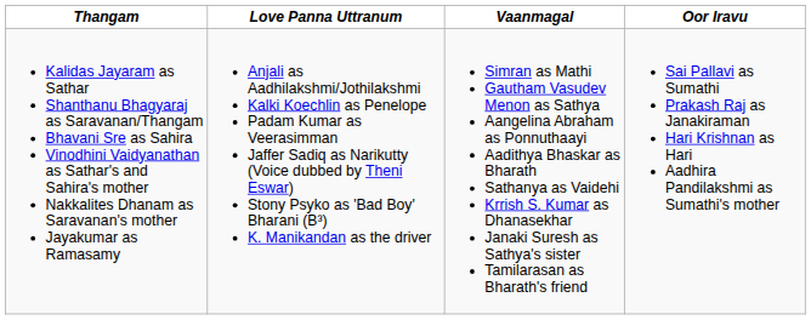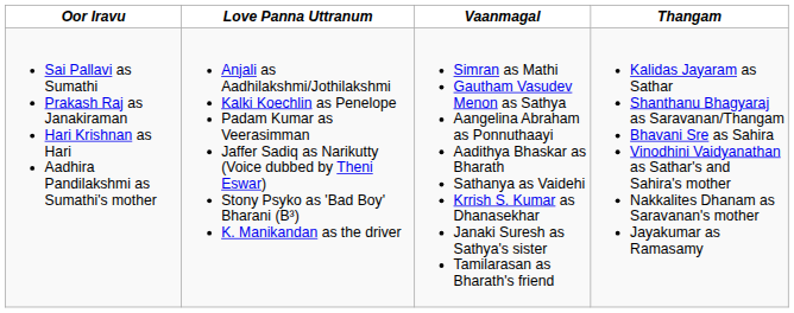columns swapped: Thangam <-> Oor Iravu
